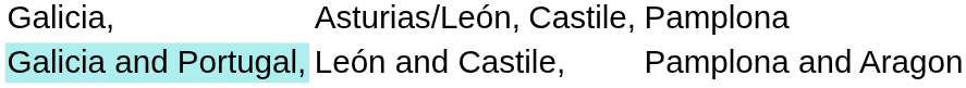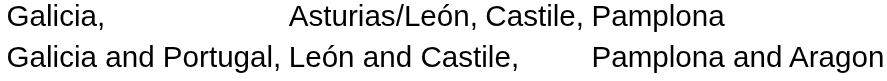Galicia and Portugal, | column 1: paleturquoise background -> no background
